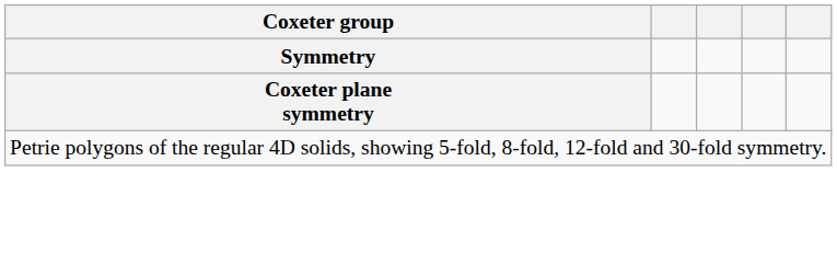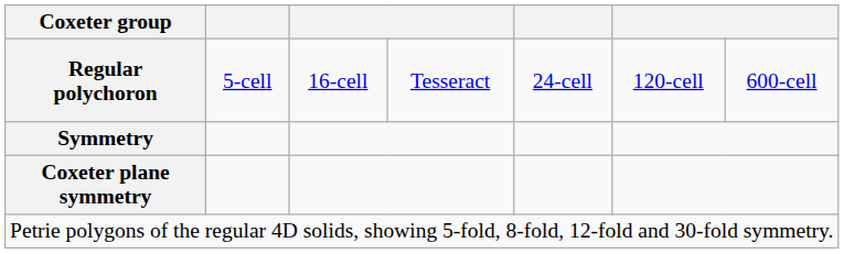+ row: Regular polychoron | 5-cell | 16-cell | Tesseract | 24-cell | 120-cell | 600-cell
